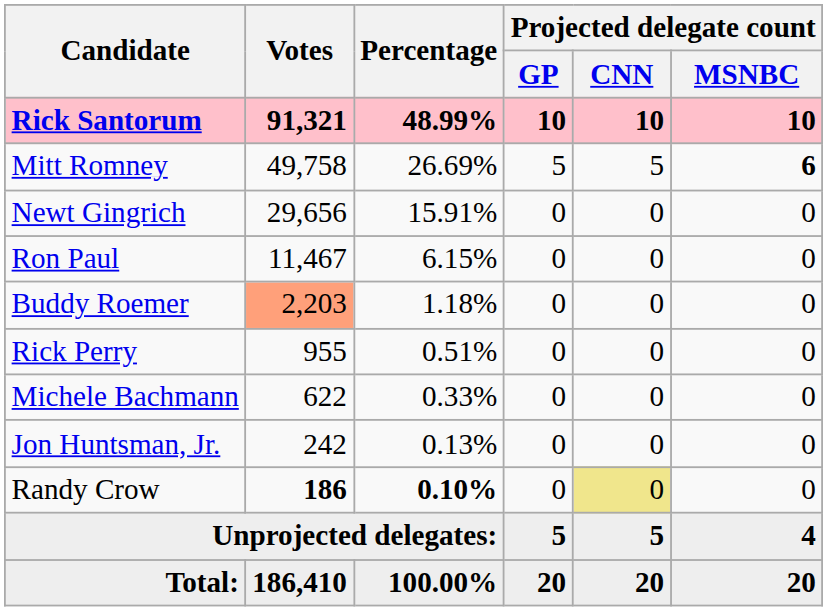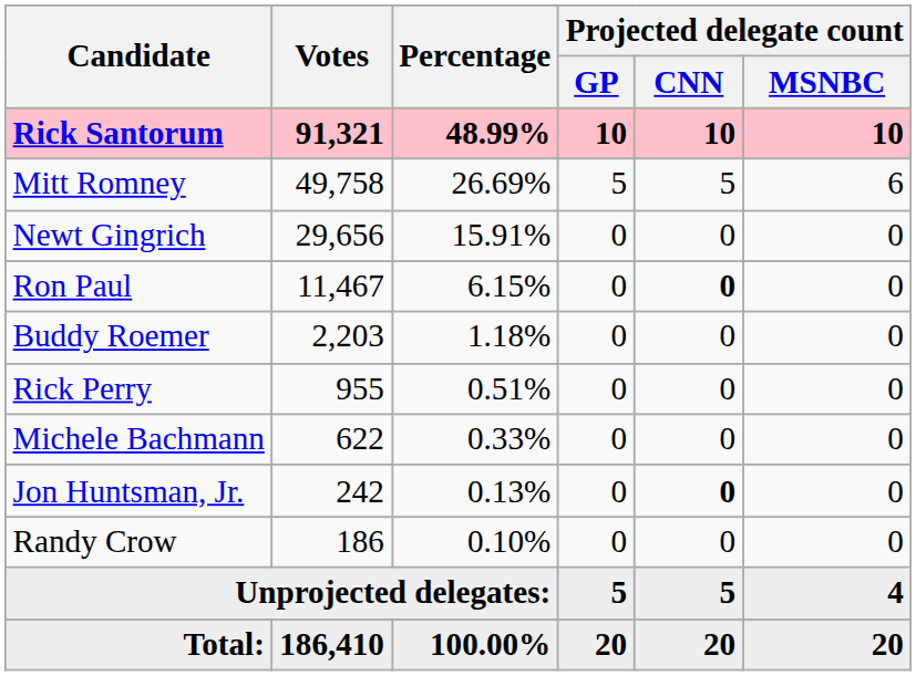Mitt Romney | Projected delegate count / MSNBC: bold -> normal
Ron Paul | Projected delegate count / CNN: normal -> bold
Buddy Roemer | Votes: lightsalmon background -> no background
Jon Huntsman, Jr. | Projected delegate count / CNN: normal -> bold
Randy Crow | Votes: bold -> normal
Randy Crow | Percentage: bold -> normal
Randy Crow | Projected delegate count / CNN: khaki background -> no background
